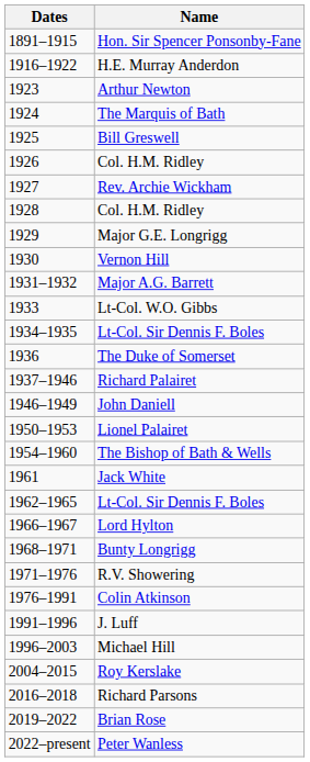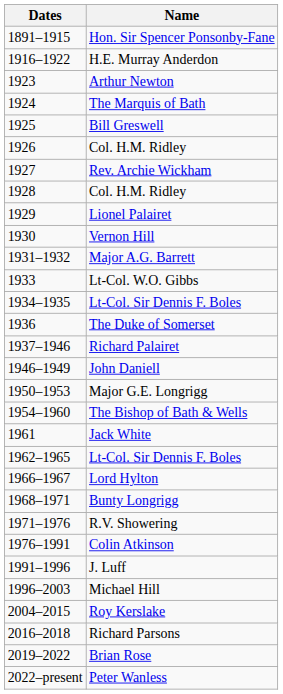row 10 | Name: Major G.E. Longrigg -> Lionel Palairet
row 18 | Name: Lionel Palairet -> Major G.E. Longrigg
